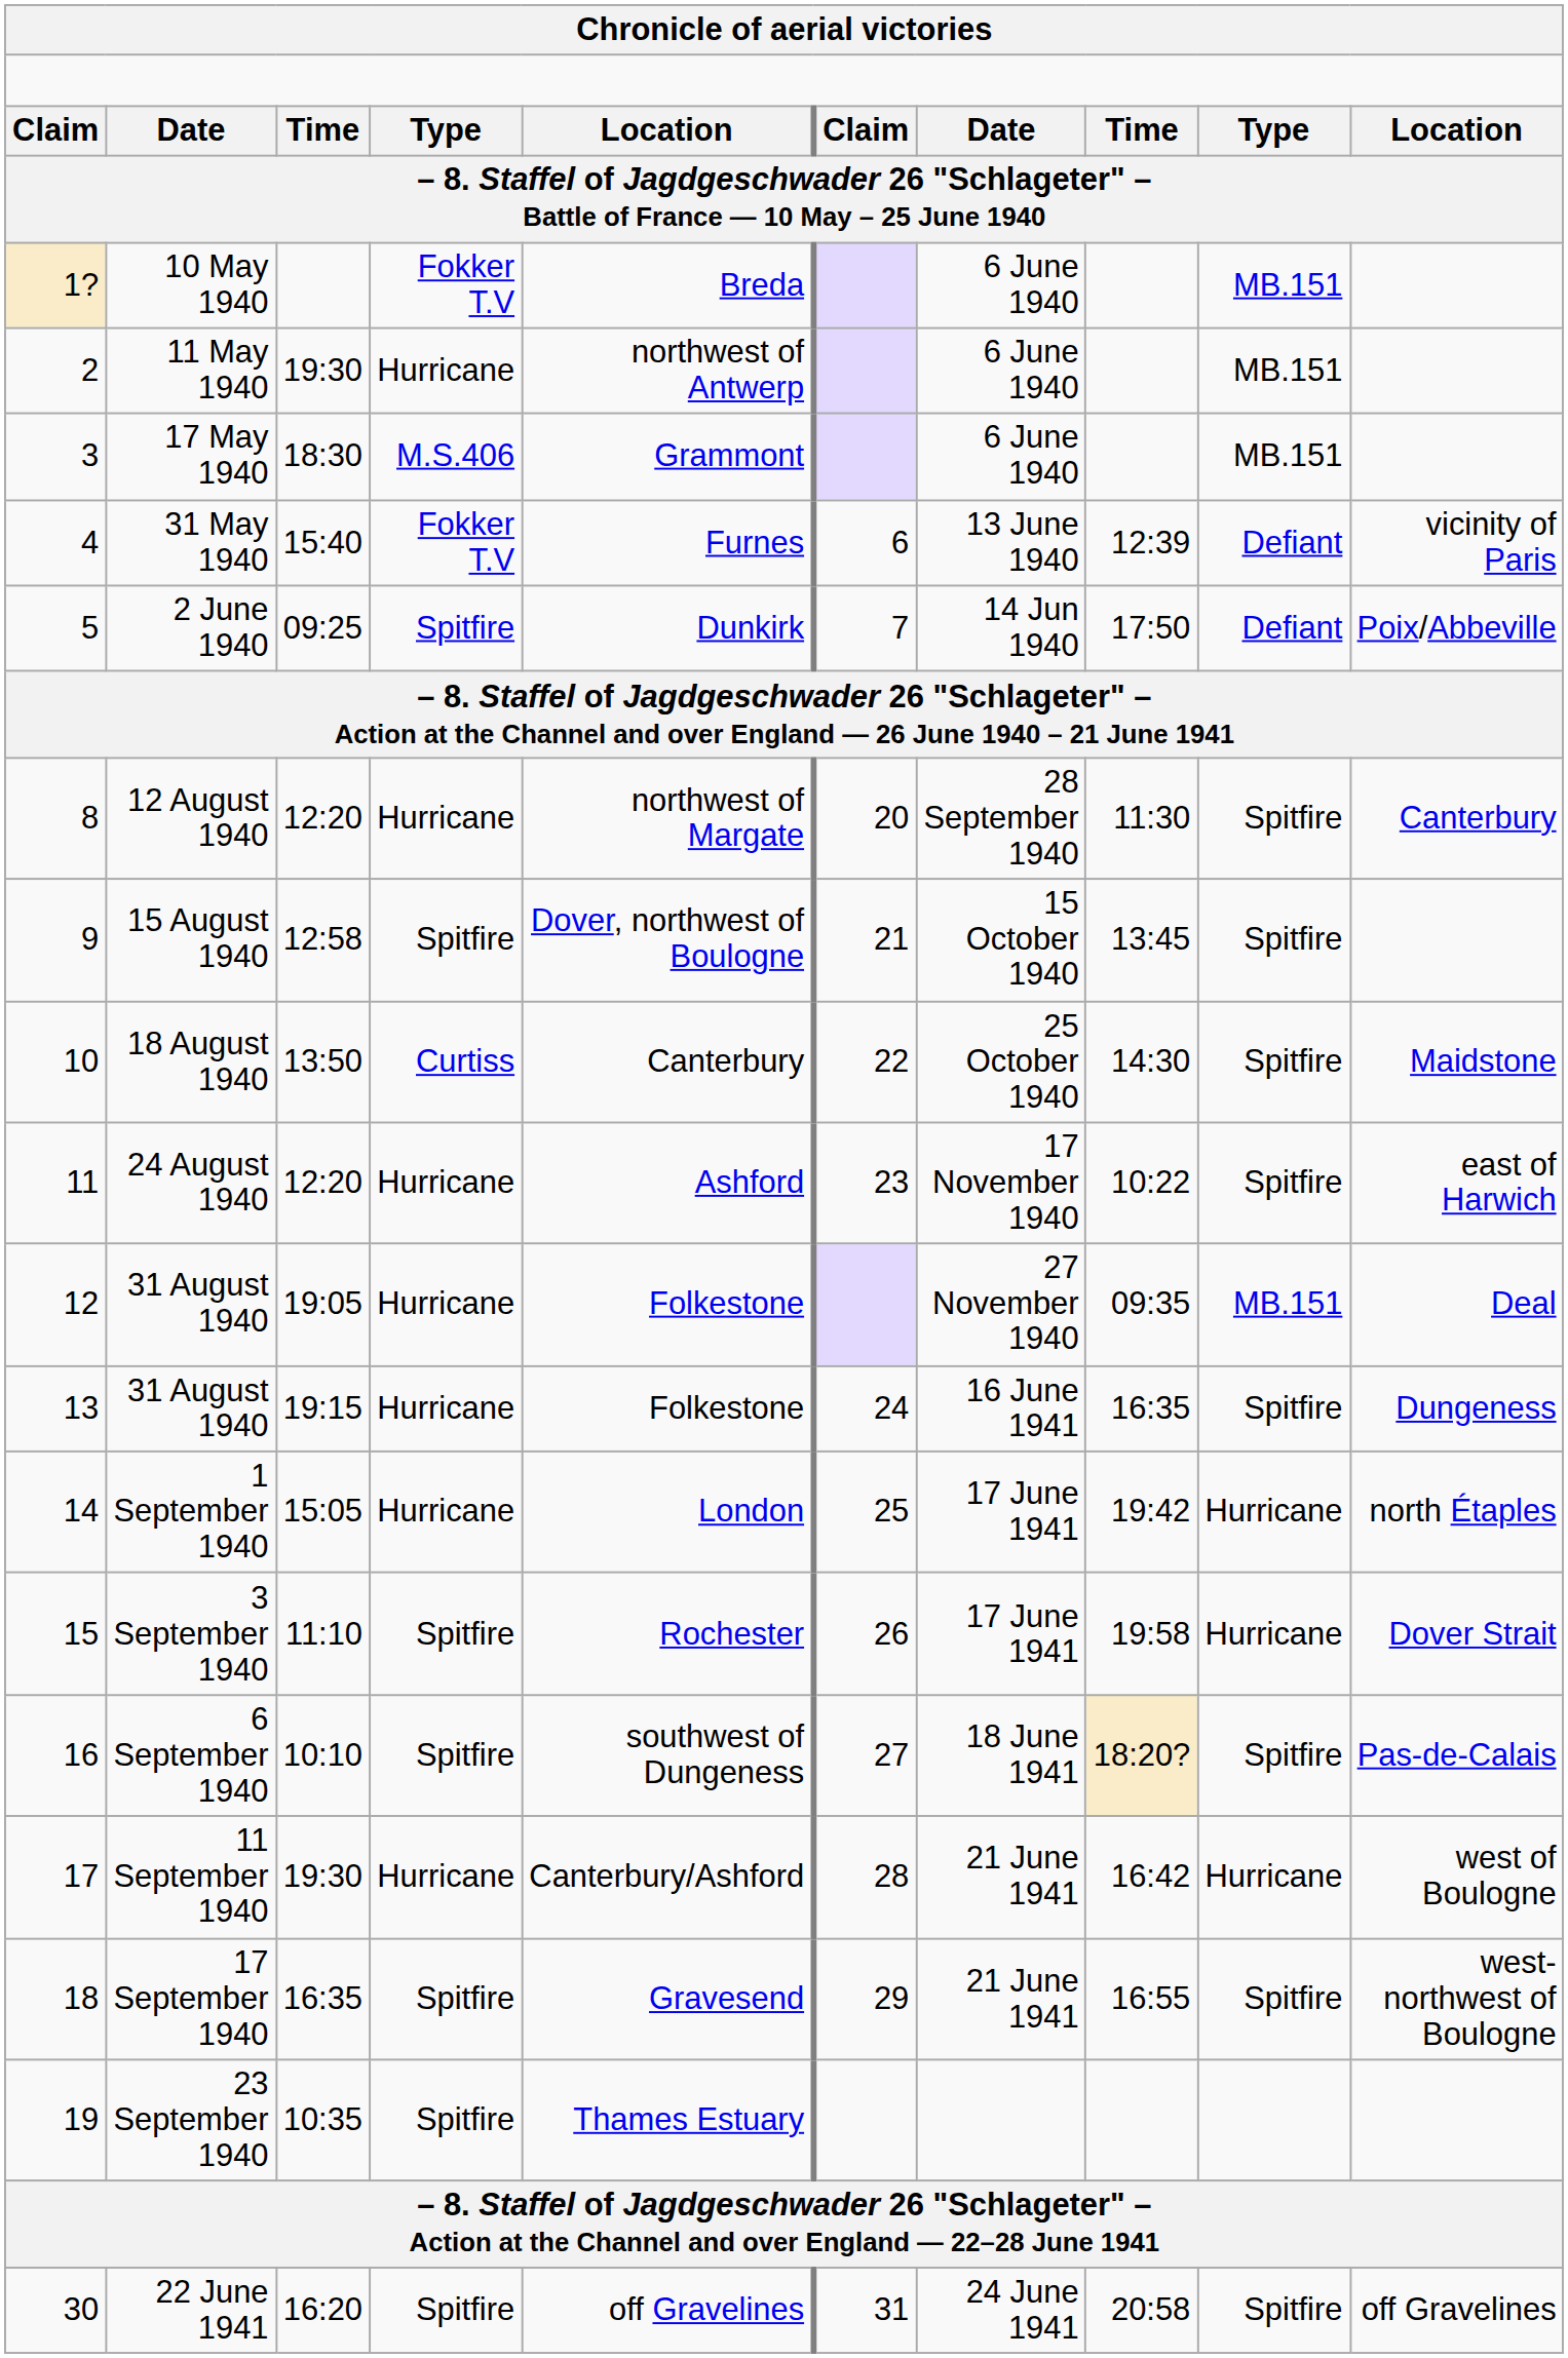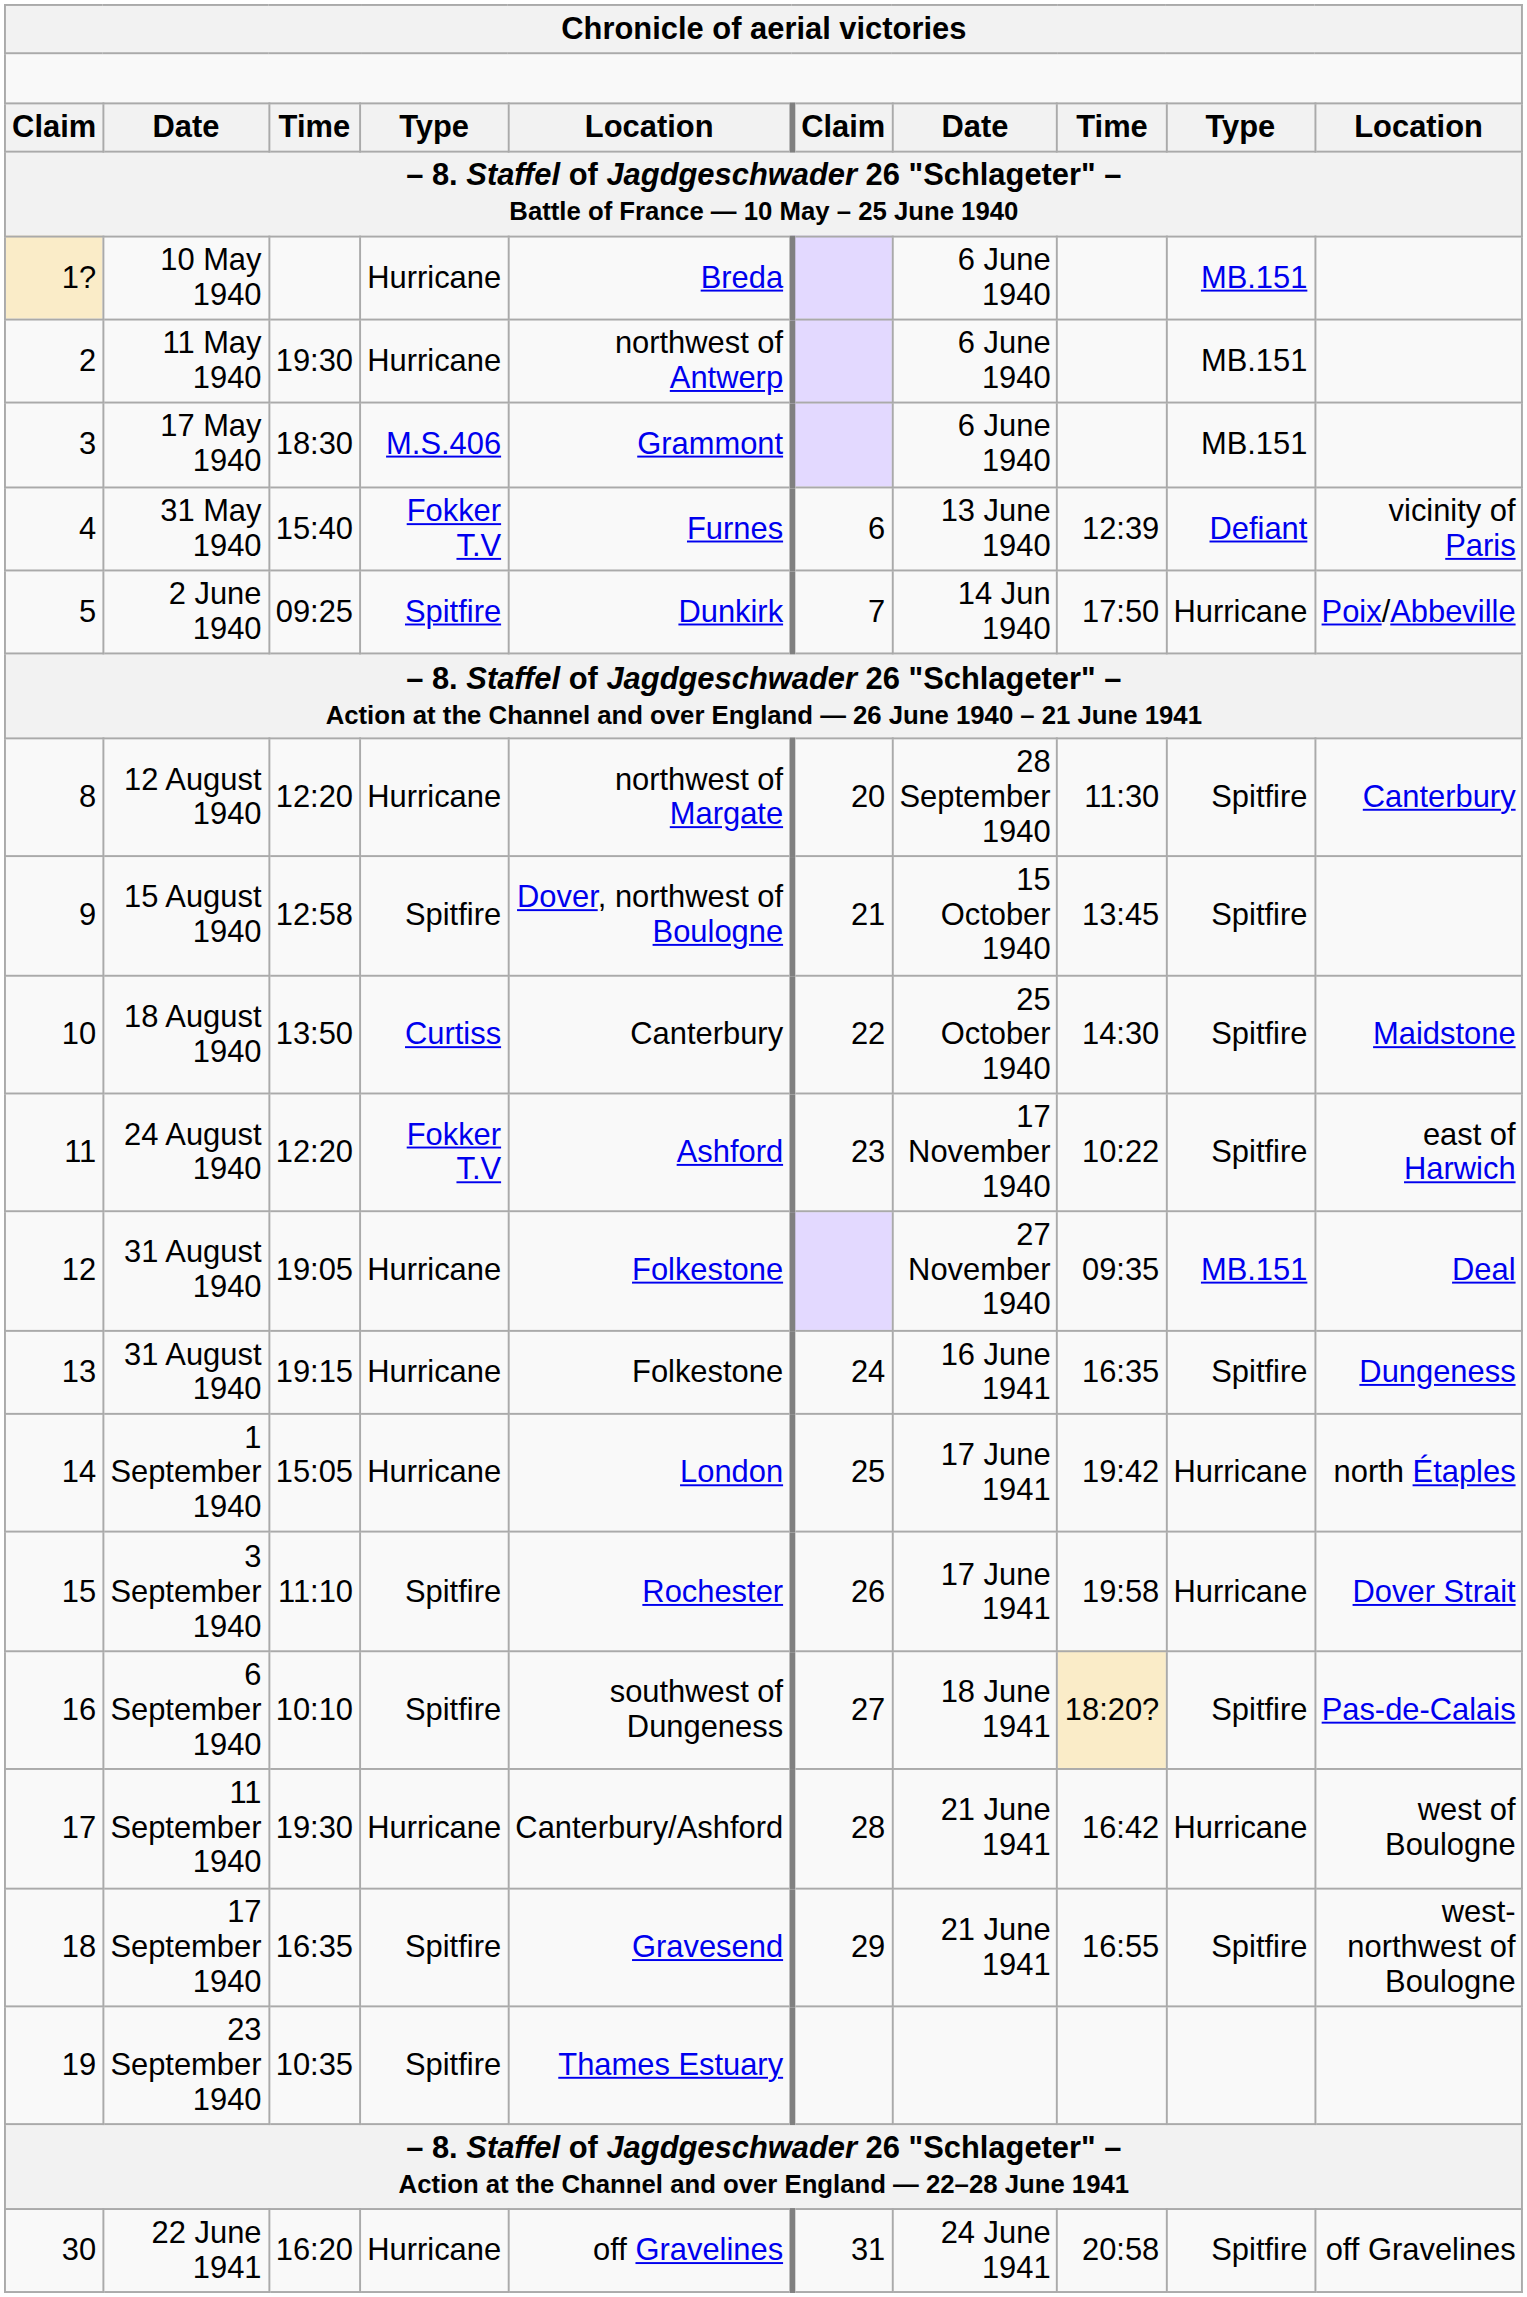10 May 1940 | column 4: Fokker T.V -> Hurricane
2 June 1940 | column 9: Defiant -> Hurricane
24 August 1940 | column 4: Hurricane -> Fokker T.V
22 June 1941 | column 4: Spitfire -> Hurricane
